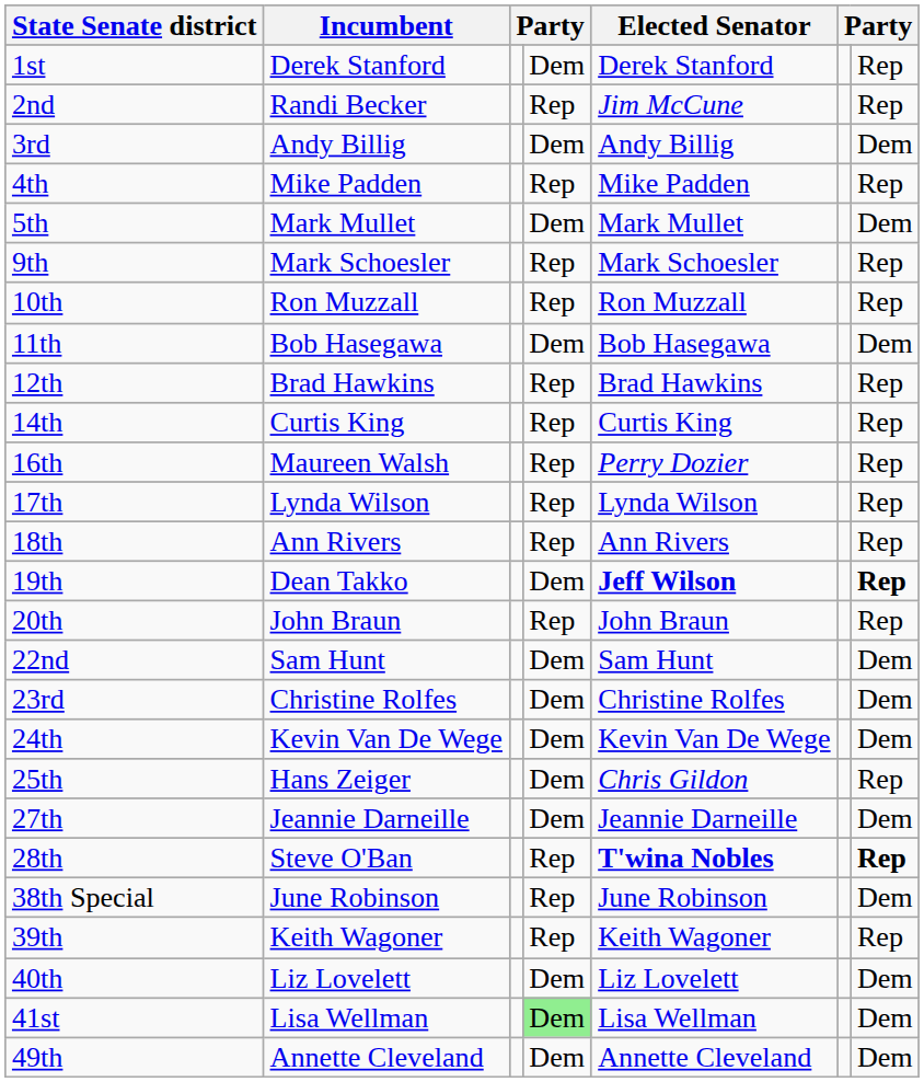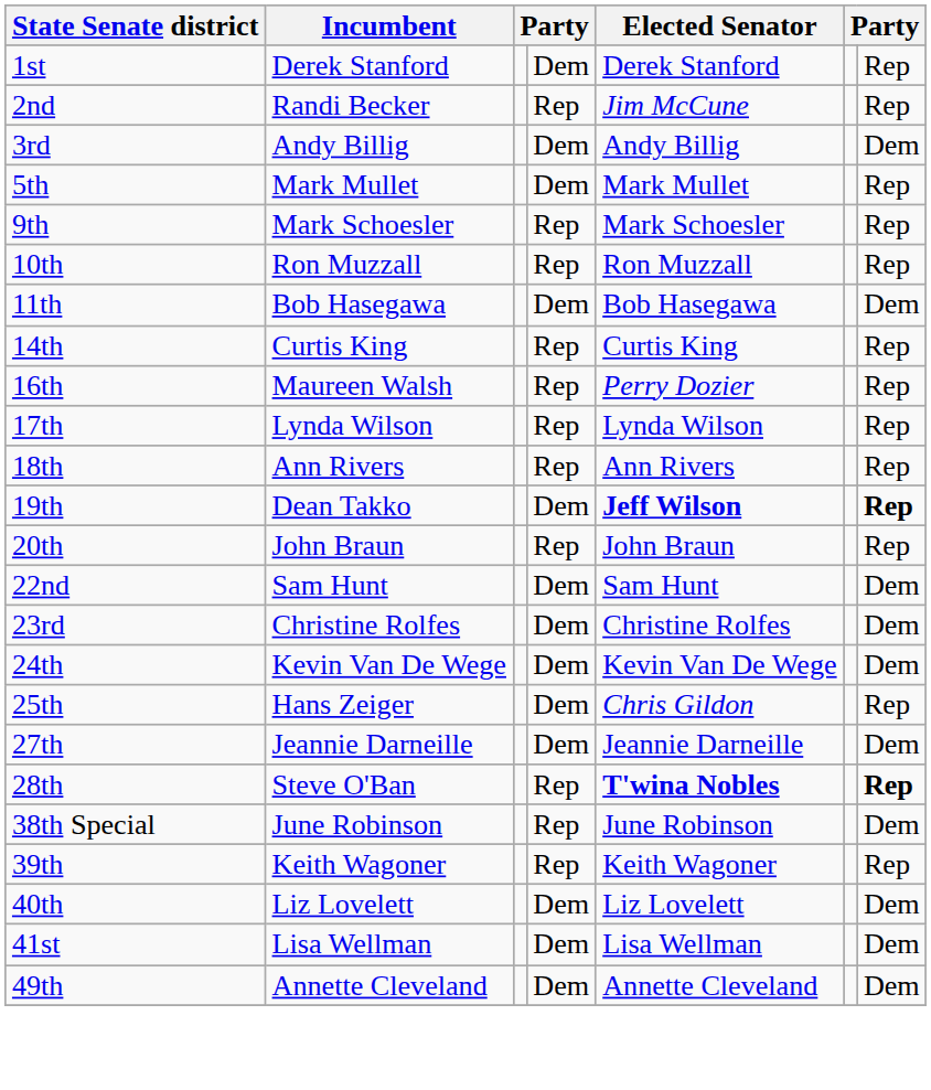- row: 4th | Mike Padden | Rep | Mike Padden | Rep
5th | column 7: Dem -> Rep
- row: 12th | Brad Hawkins | Rep | Brad Hawkins | Rep
41st | column 4: lightgreen background -> no background
